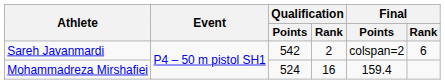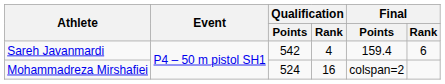Sareh Javanmardi | Qualification / Rank: 2 -> 4
Sareh Javanmardi | Final / Points: colspan=2 -> 159.4
Mohammadreza Mirshafiei | Final / Points: 159.4 -> colspan=2
